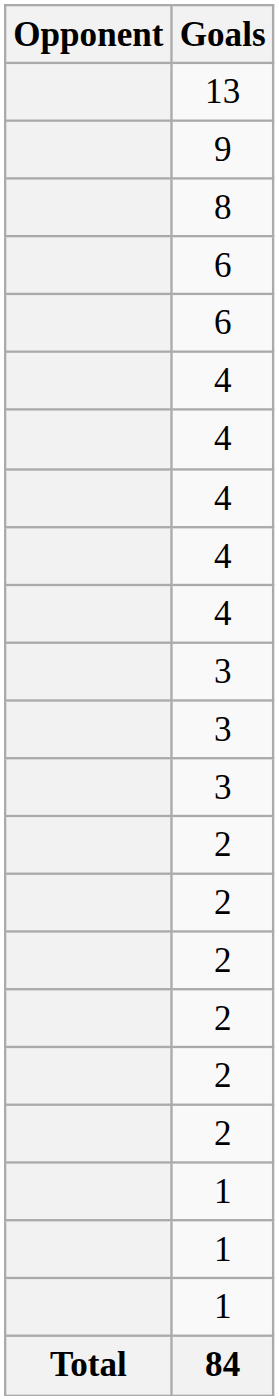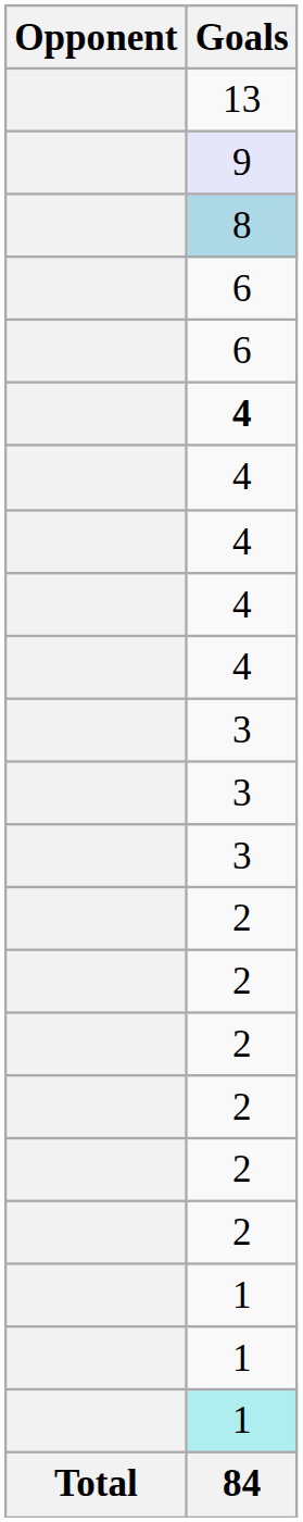row 3 | Goals: no background -> lavender background
row 4 | Goals: no background -> lightblue background
row 7 | Goals: normal -> bold
row 23 | Goals: no background -> paleturquoise background
